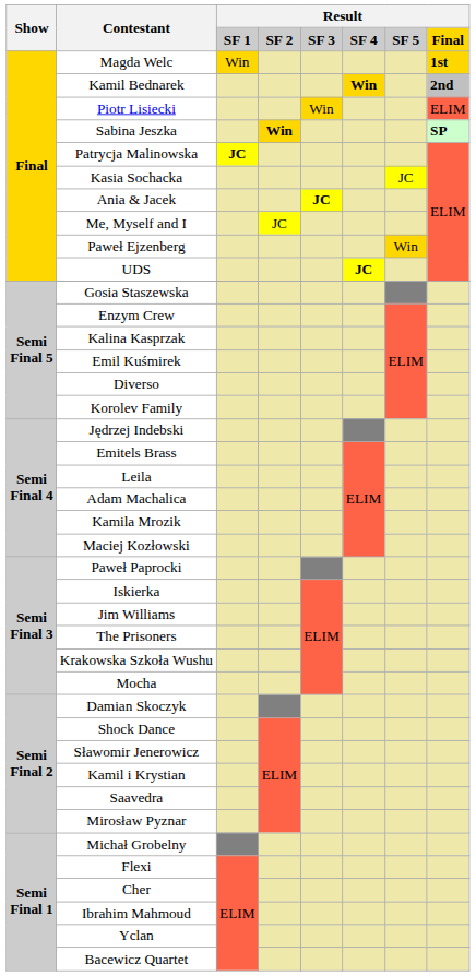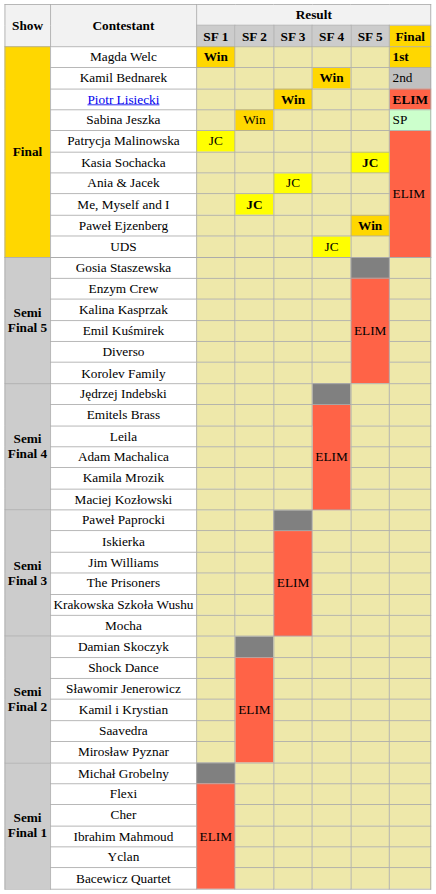Magda Welc | column 3: normal -> bold
Kamil Bednarek | column 8: bold -> normal
Piotr Lisiecki | column 5: normal -> bold
Piotr Lisiecki | column 8: normal -> bold
Sabina Jeszka | column 4: bold -> normal
Sabina Jeszka | column 8: bold -> normal
Patrycja Malinowska | column 3: bold -> normal
Kasia Sochacka | column 7: normal -> bold
Ania & Jacek | column 5: bold -> normal
Me, Myself and I | column 4: normal -> bold
Paweł Ejzenberg | column 7: normal -> bold
UDS | column 6: bold -> normal
